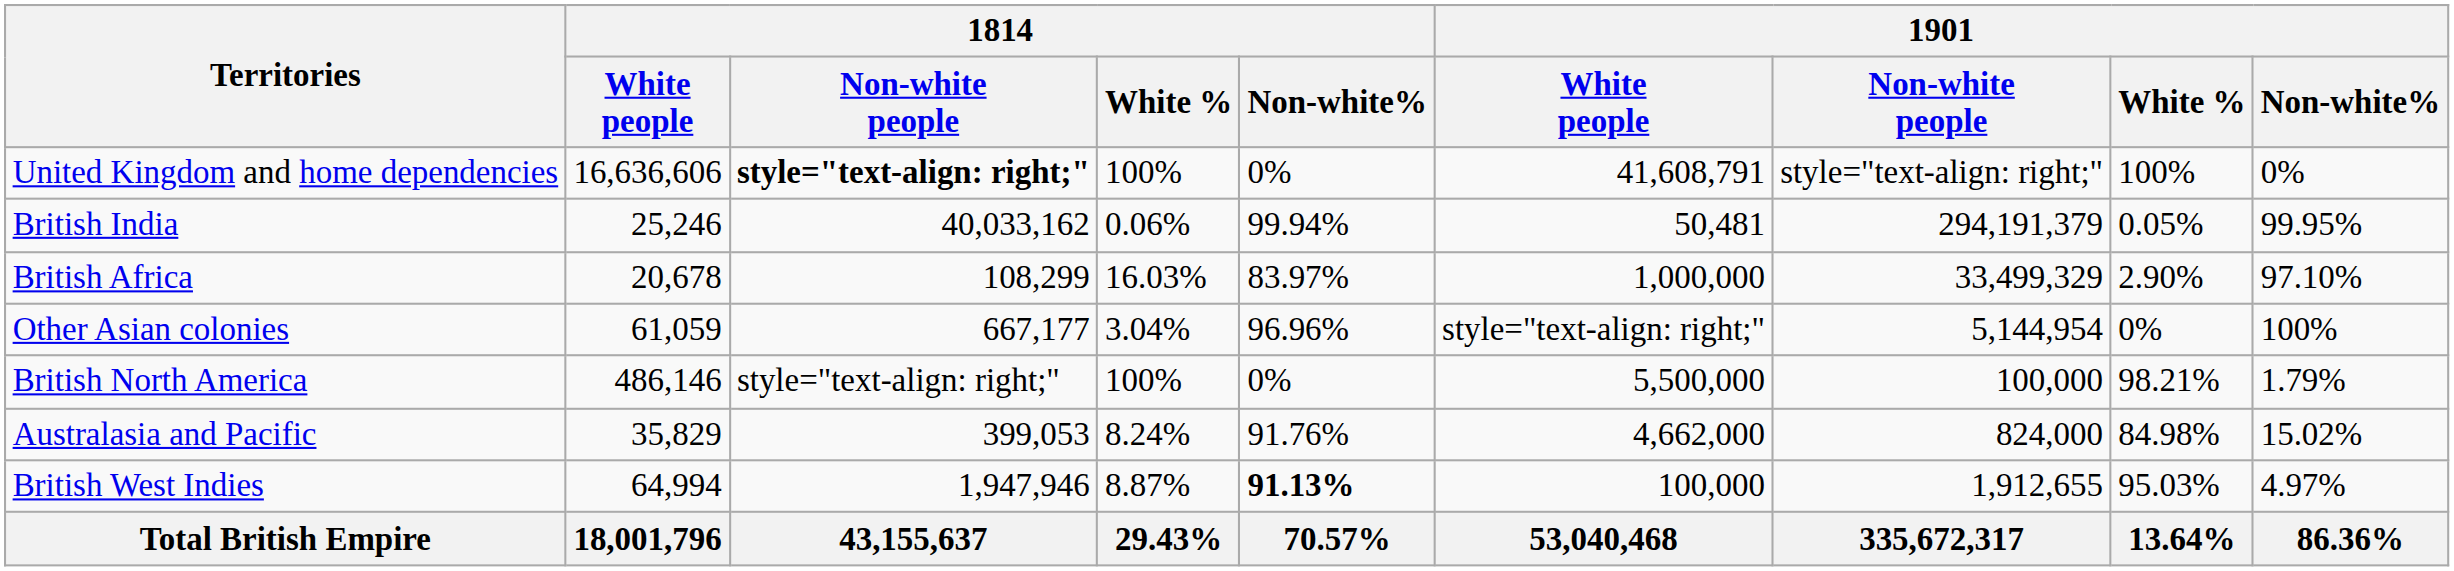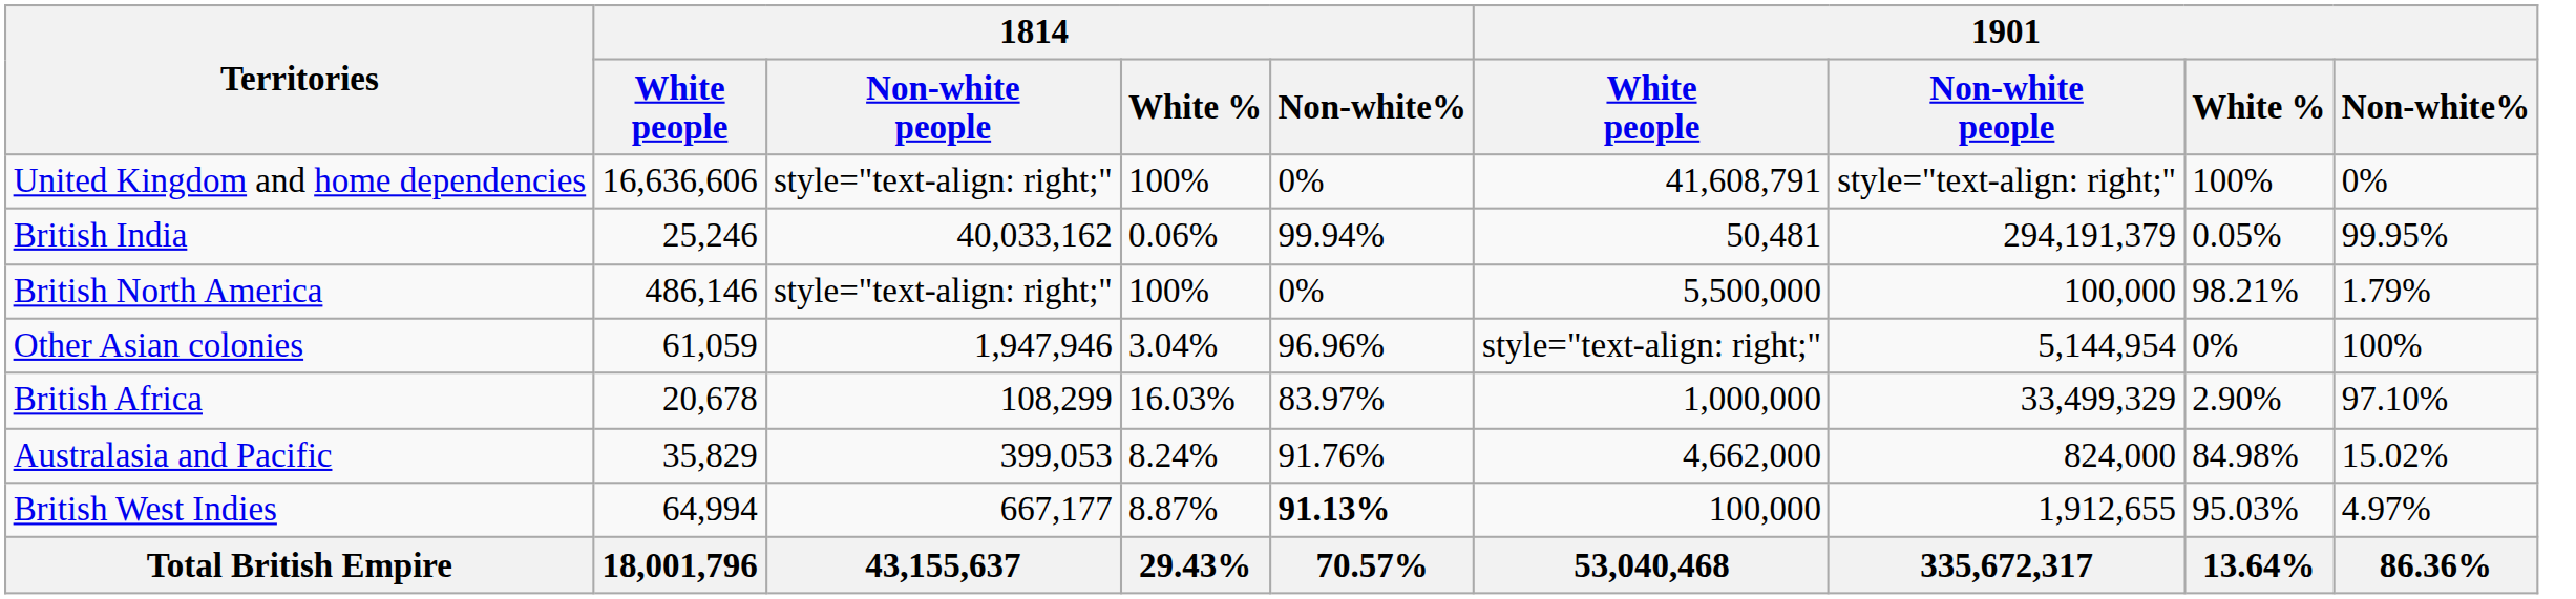United Kingdom and home dependencies | 1814 / Non-white people: bold -> normal
rows swapped: British Africa <-> British North America
Other Asian colonies | 1814 / Non-white people: 667,177 -> 1,947,946
British West Indies | 1814 / Non-white people: 1,947,946 -> 667,177
